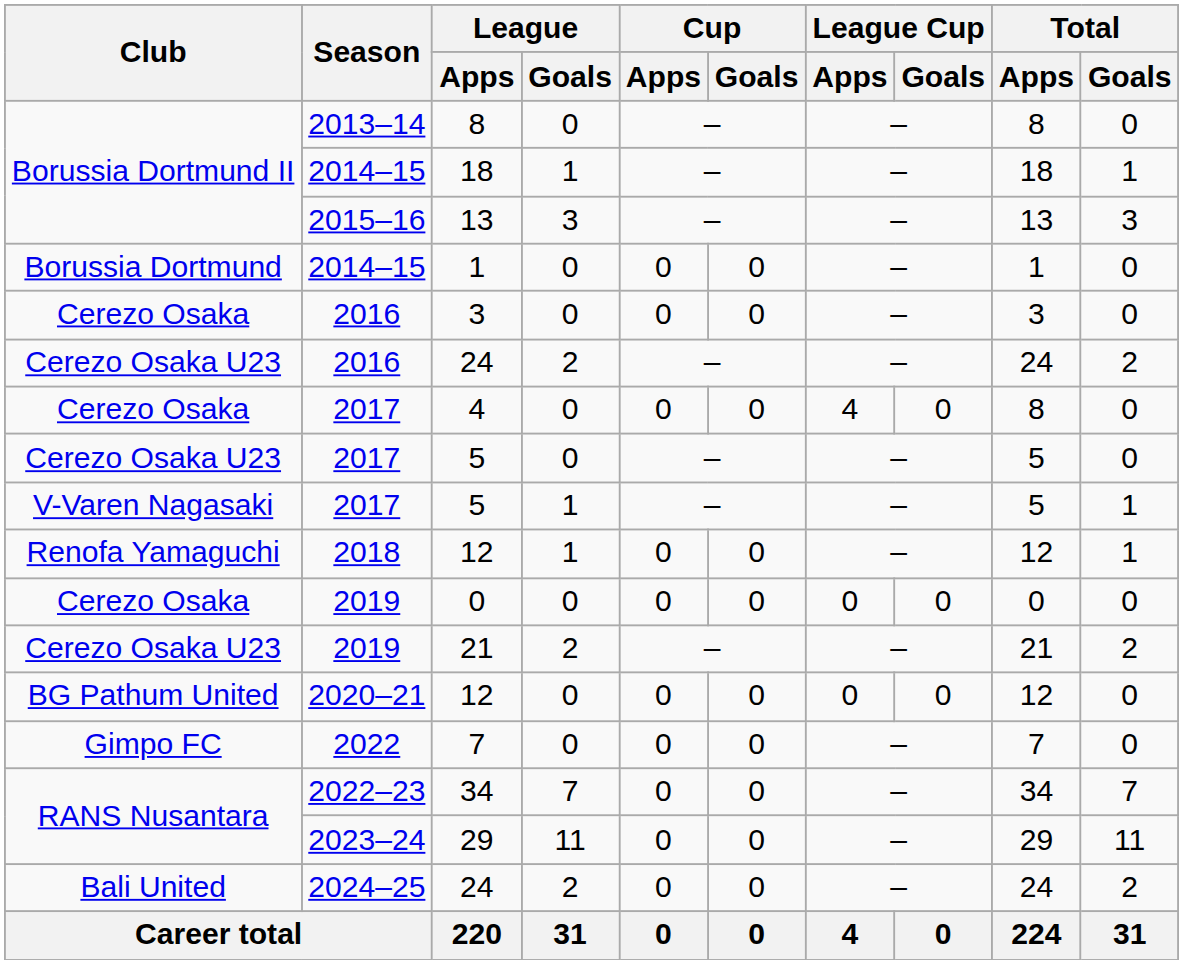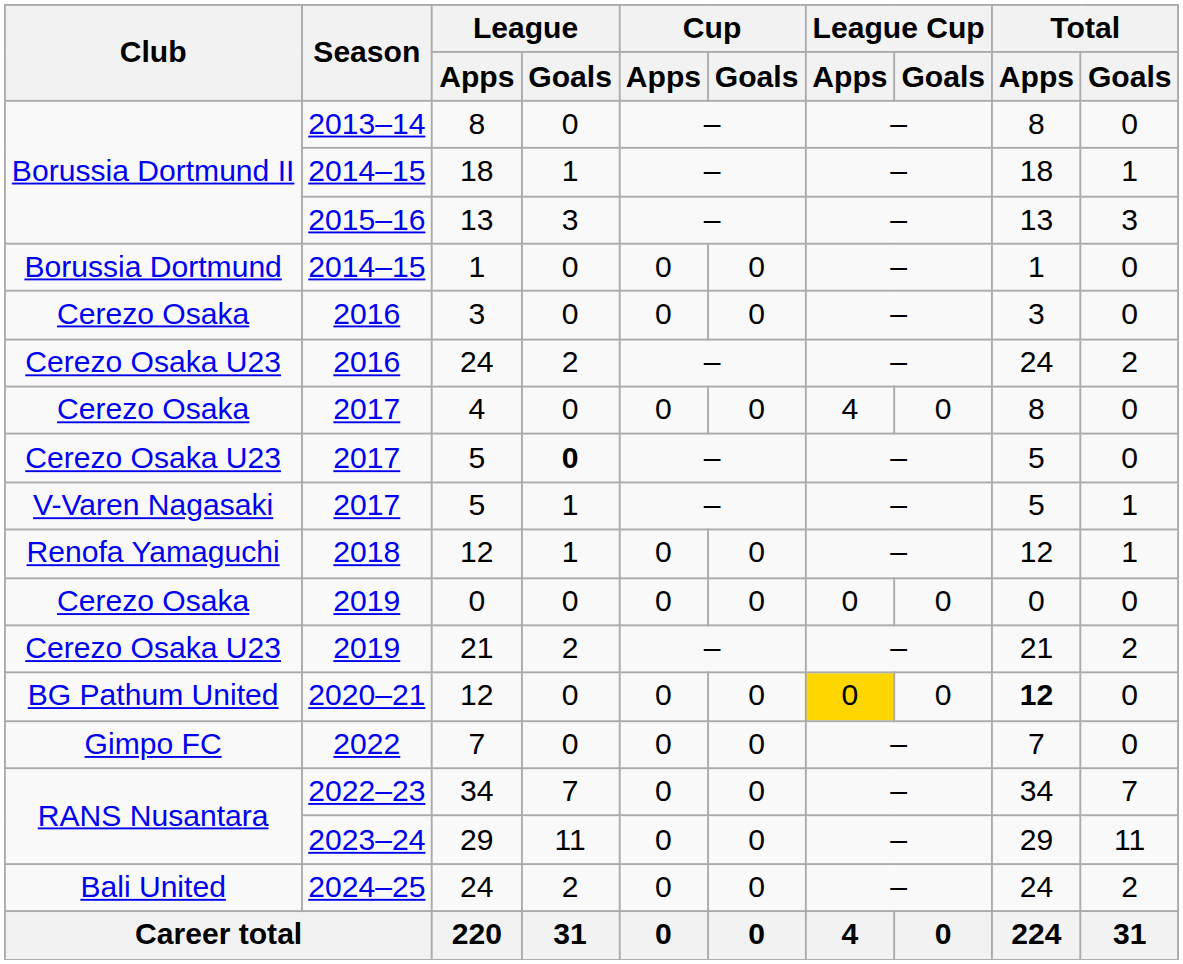Cerezo Osaka U23 / 5 | League / Goals: normal -> bold
BG Pathum United / 12 | League Cup / Apps: no background -> gold background
BG Pathum United / 12 | Total / Apps: normal -> bold
